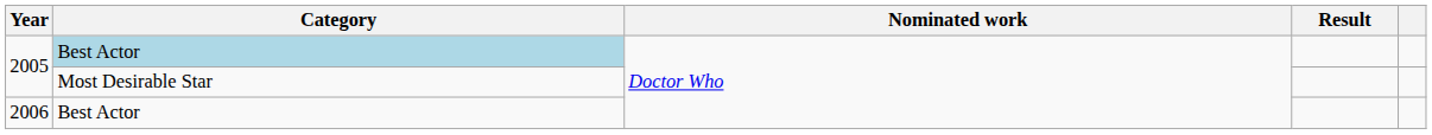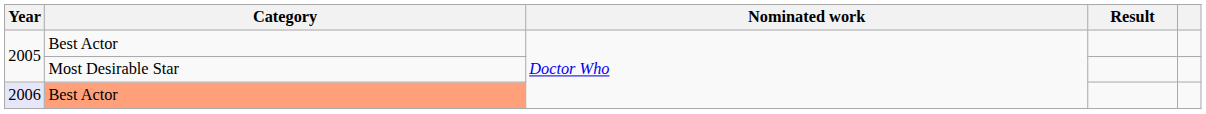2005 / Best Actor | Category: lightblue background -> no background
2006 | Year: no background -> lavender background
2006 | Category: no background -> lightsalmon background
